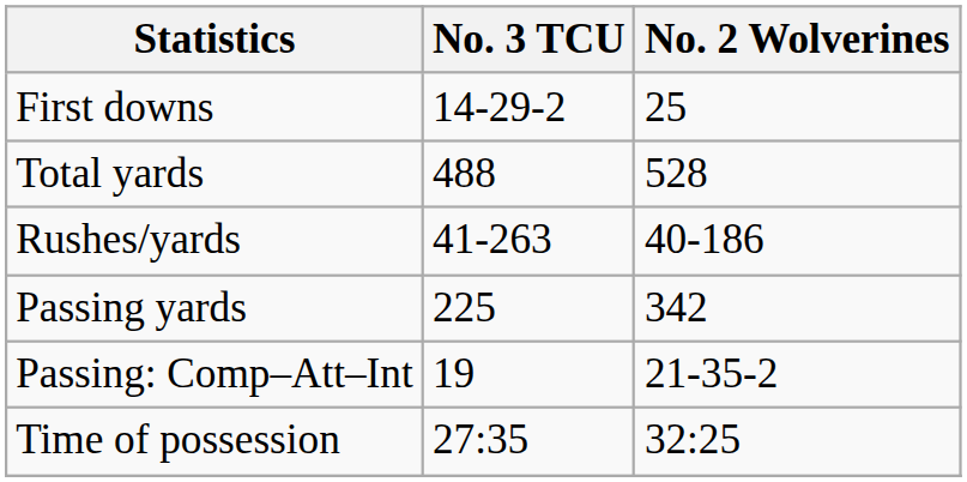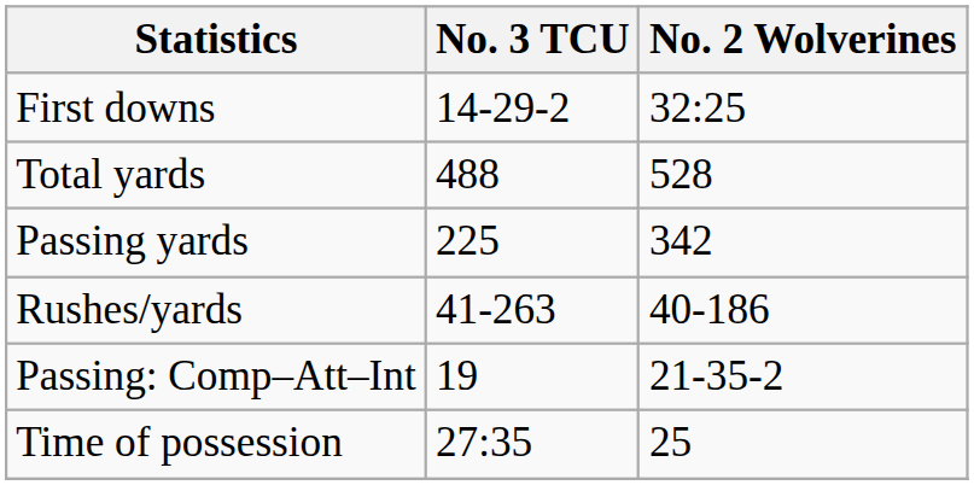First downs | No. 2 Wolverines: 25 -> 32:25
rows swapped: Rushes/yards <-> Passing yards
Time of possession | No. 2 Wolverines: 32:25 -> 25
